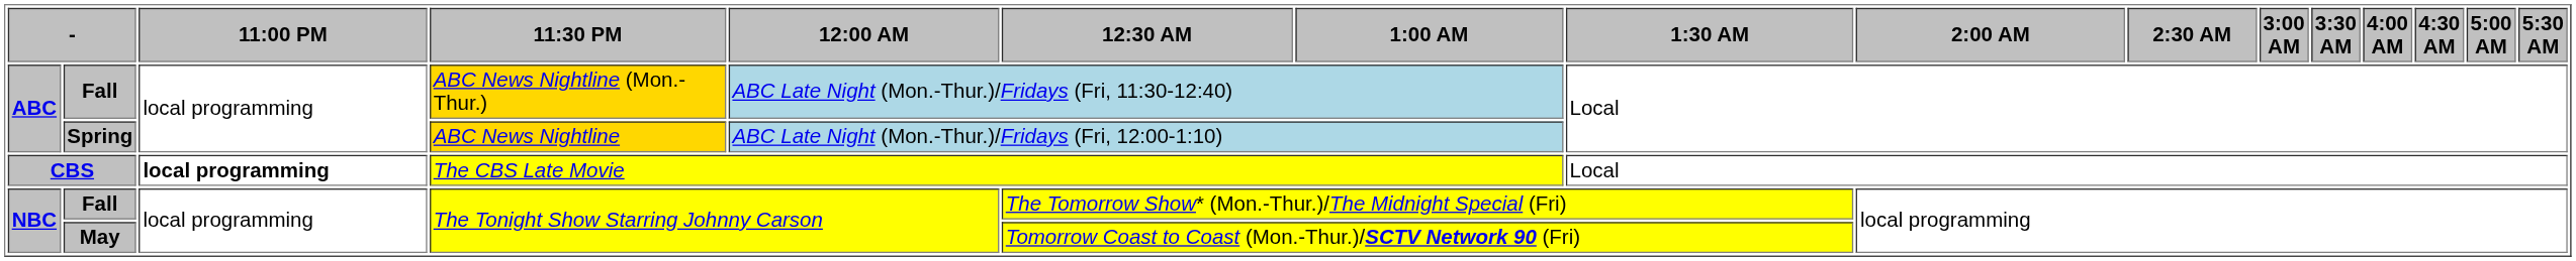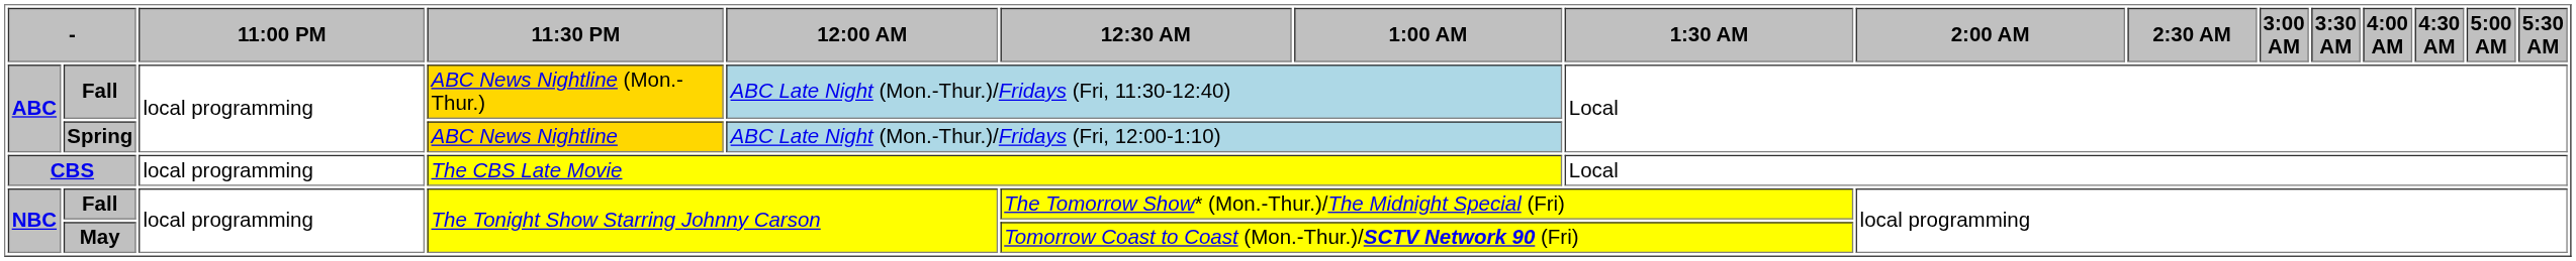CBS | 11:00 PM: bold -> normal
